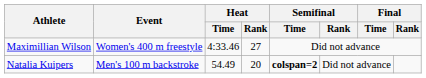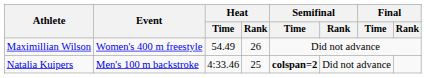Maximillian Wilson | Heat / Time: 4:33.46 -> 54.49
Maximillian Wilson | Heat / Rank: 27 -> 26
Natalia Kuipers | Heat / Time: 54.49 -> 4:33.46
Natalia Kuipers | Heat / Rank: 20 -> 25
